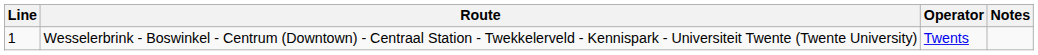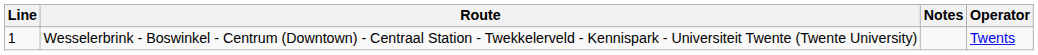columns swapped: Operator <-> Notes
